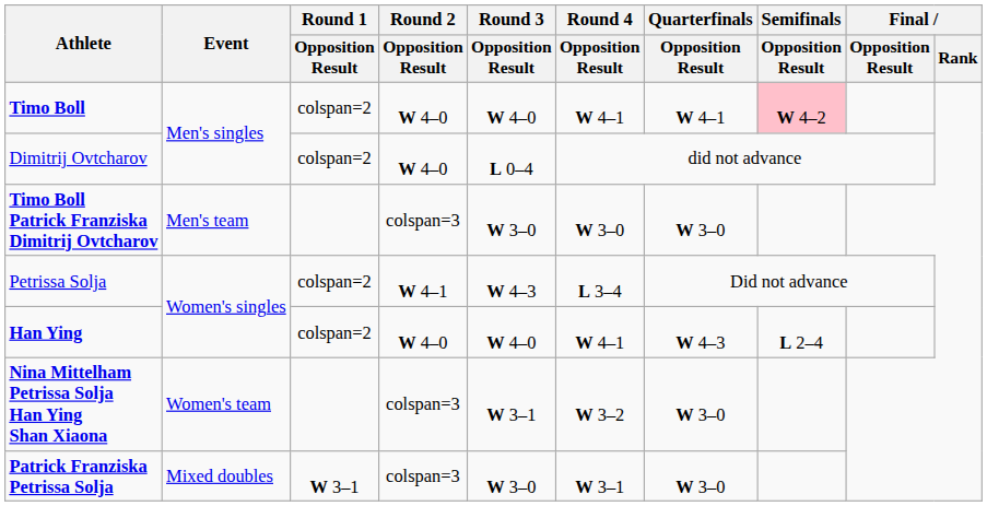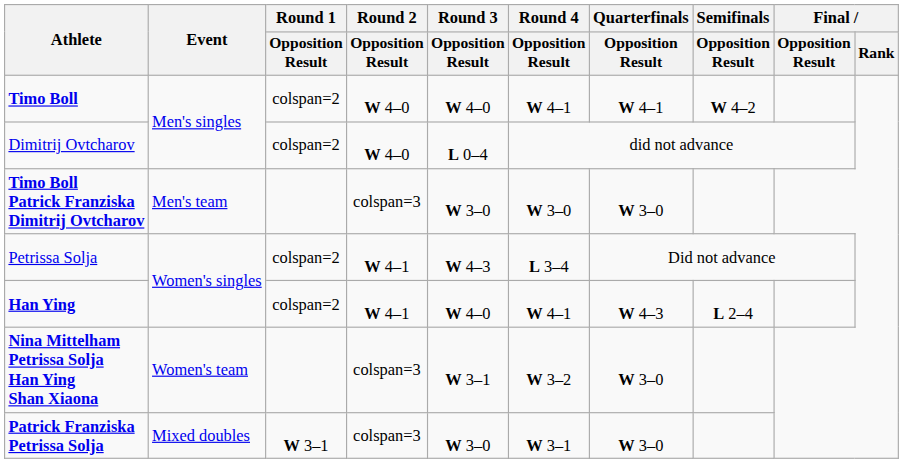Timo Boll | Semifinals / Opposition Result: pink background -> no background
Han Ying | Round 2 / Opposition Result: W 4–0 -> W 4–1
